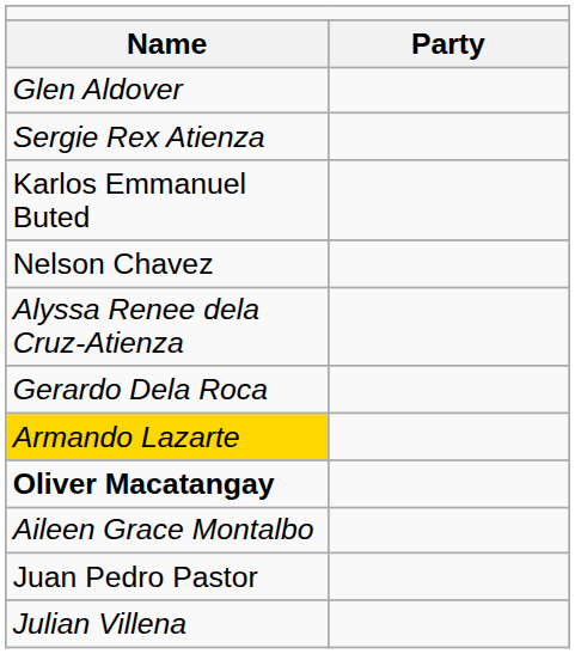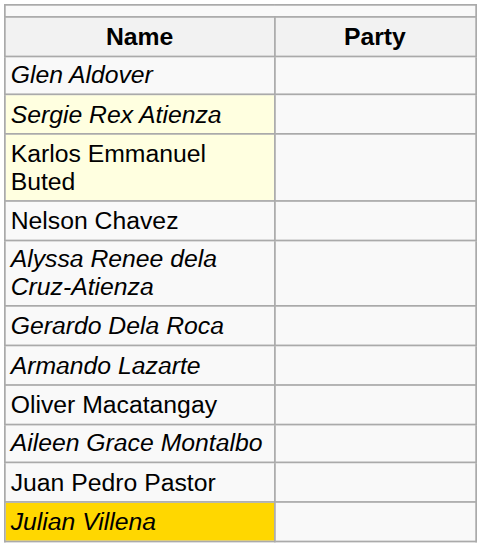Sergie Rex Atienza | column 1: no background -> lightyellow background
Karlos Emmanuel Buted | column 1: no background -> lightyellow background
Armando Lazarte | column 1: gold background -> no background
Oliver Macatangay | column 1: bold -> normal
Julian Villena | column 1: no background -> gold background
